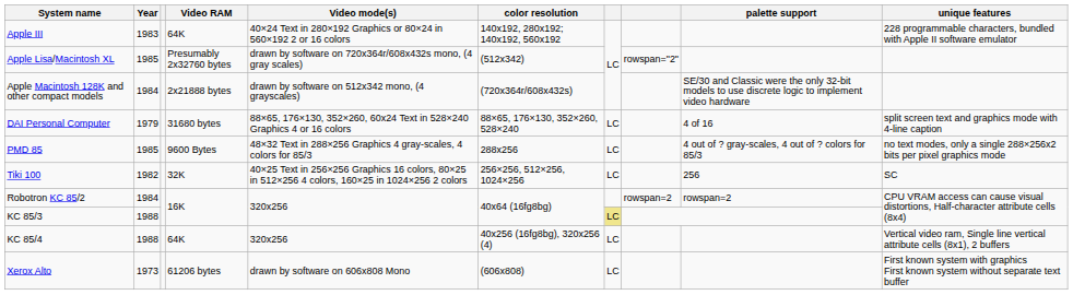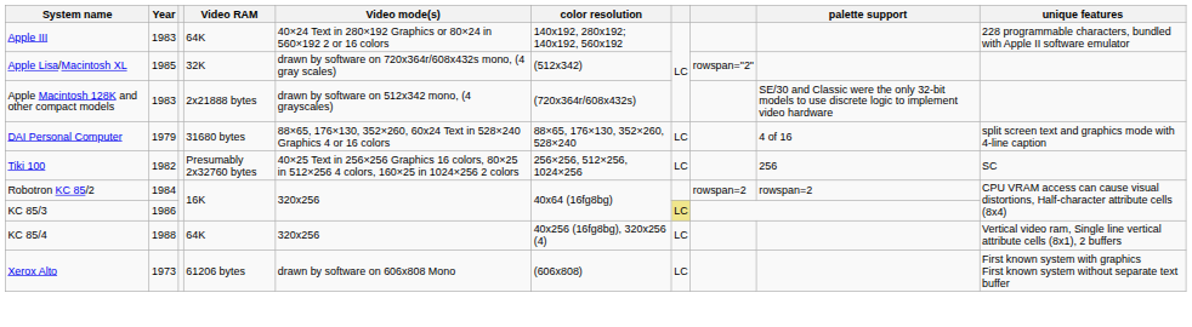Apple Lisa/Macintosh XL | Video RAM: Presumably 2x32760 bytes -> 32K
Apple Macintosh 128K and other compact models | Year: 1984 -> 1983
- row: PMD 85 | 1985 | 9600 Bytes | 48×32 Text in 288×256 Graphics 4 gray-scales, 4 colors for 85/3 | 288x256 | LC | 4 out of ? gray-scales, 4 out of ? colors for 85/3 | no text modes, only a single 288×256x2 bits per pixel graphics mode
Tiki 100 | Video RAM: 32K -> Presumably 2x32760 bytes
KC 85/3 | Year: 1988 -> 1986
